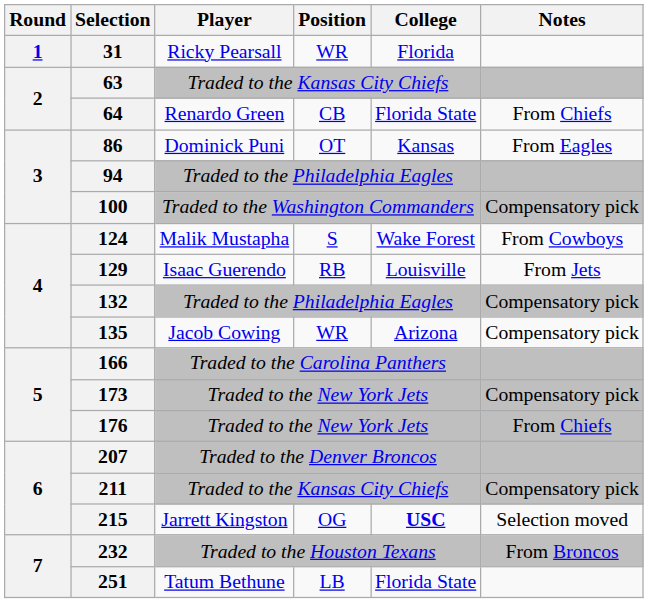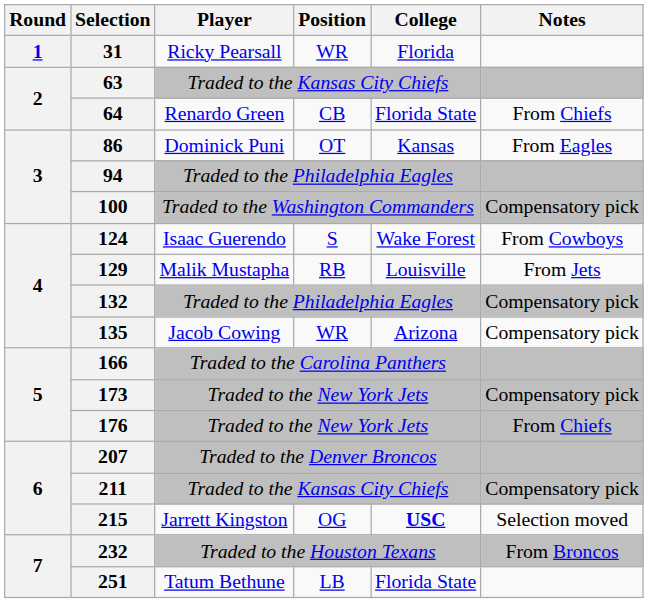124 | Player: Malik Mustapha -> Isaac Guerendo
129 | Player: Isaac Guerendo -> Malik Mustapha
